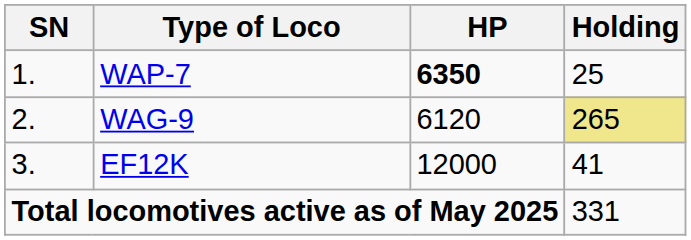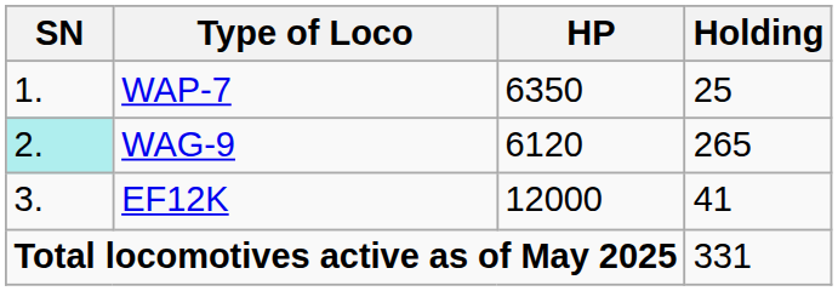WAP-7 | HP: bold -> normal
WAG-9 | SN: no background -> paleturquoise background
WAG-9 | Holding: khaki background -> no background
